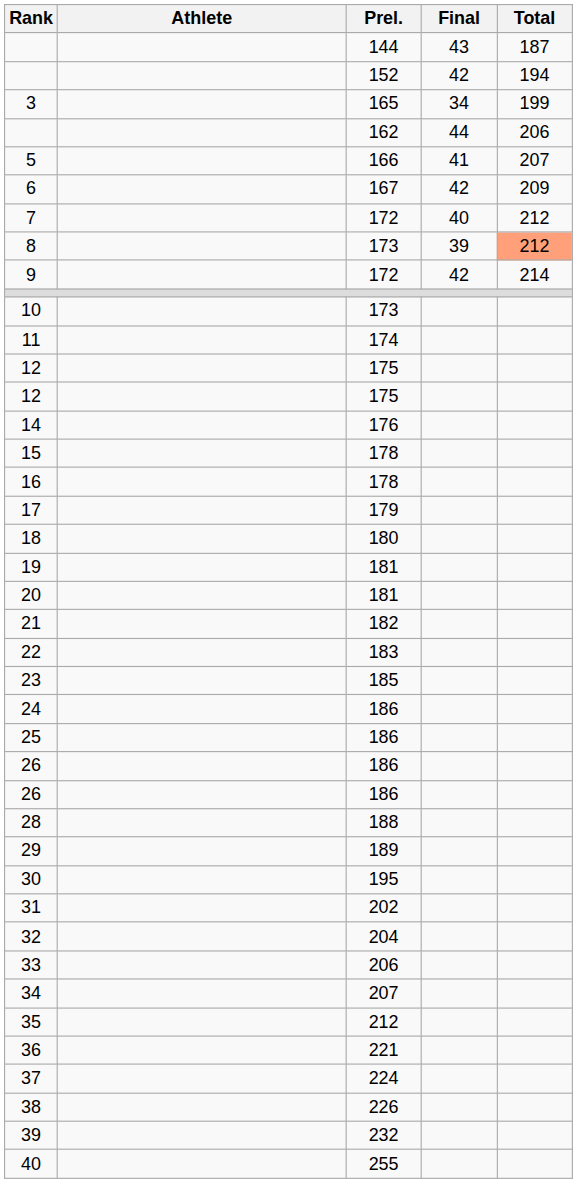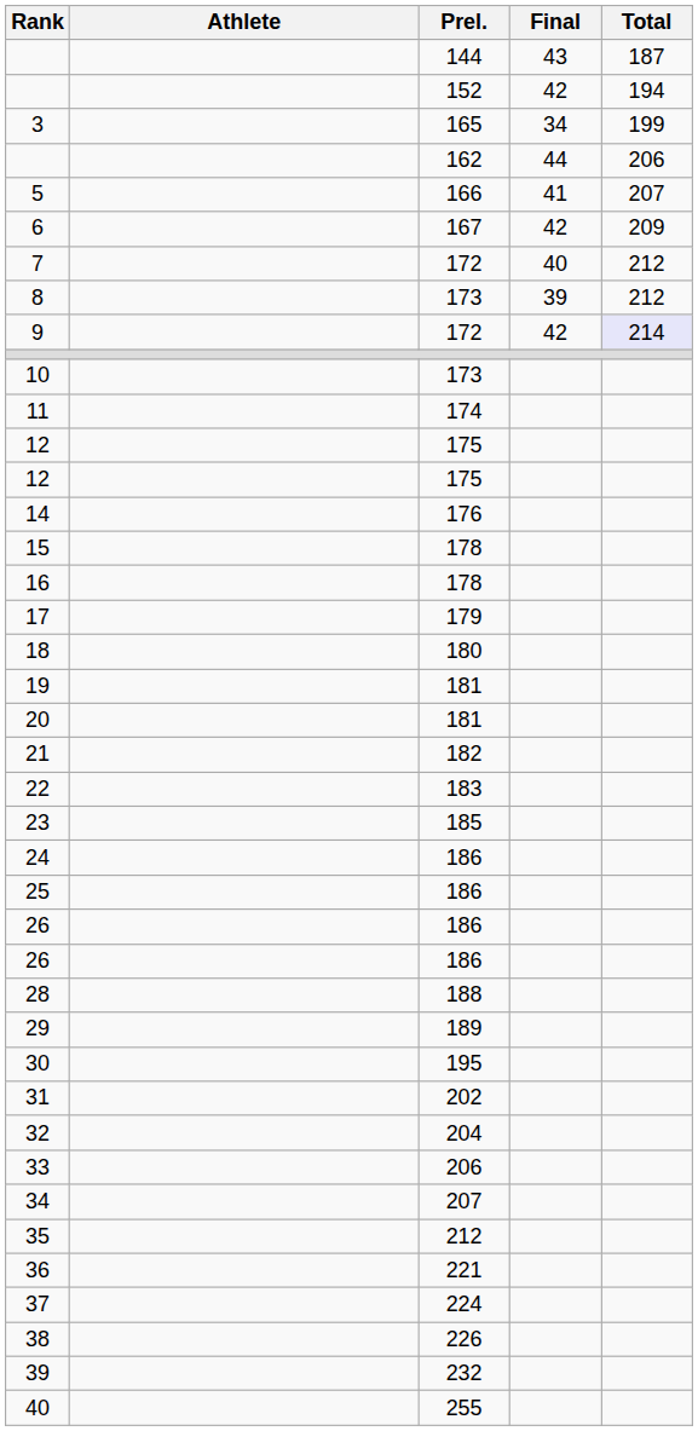8 | Total: lightsalmon background -> no background
9 | Total: no background -> lavender background
